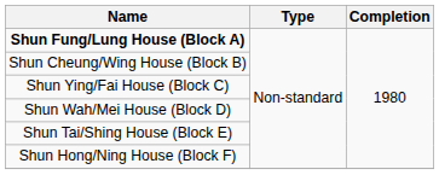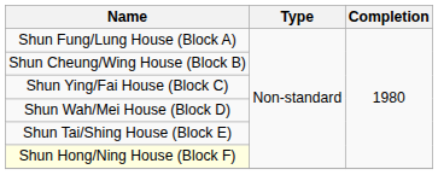Shun Fung/Lung House (Block A) | Name: bold -> normal
Shun Hong/Ning House (Block F) | Name: no background -> lightyellow background
